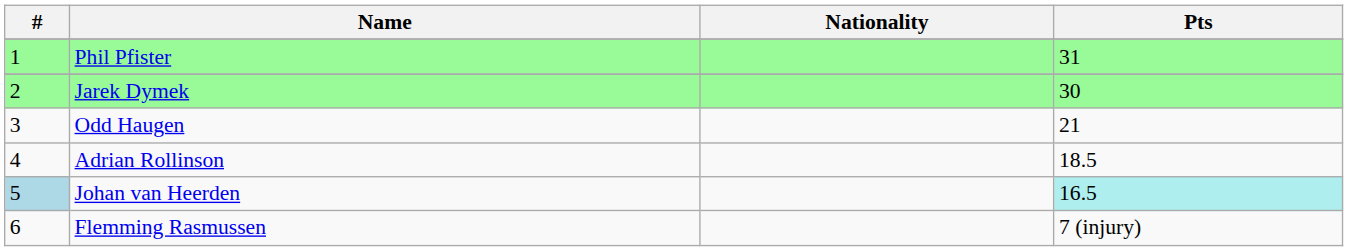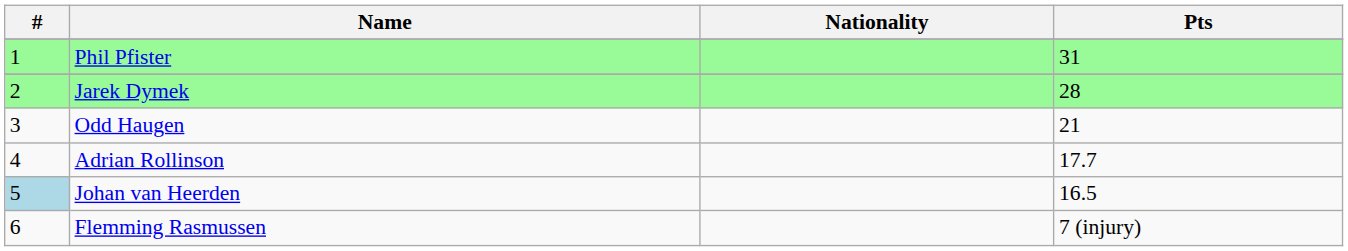Jarek Dymek | Pts: 30 -> 28
Adrian Rollinson | Pts: 18.5 -> 17.7
Johan van Heerden | Pts: paleturquoise background -> no background
